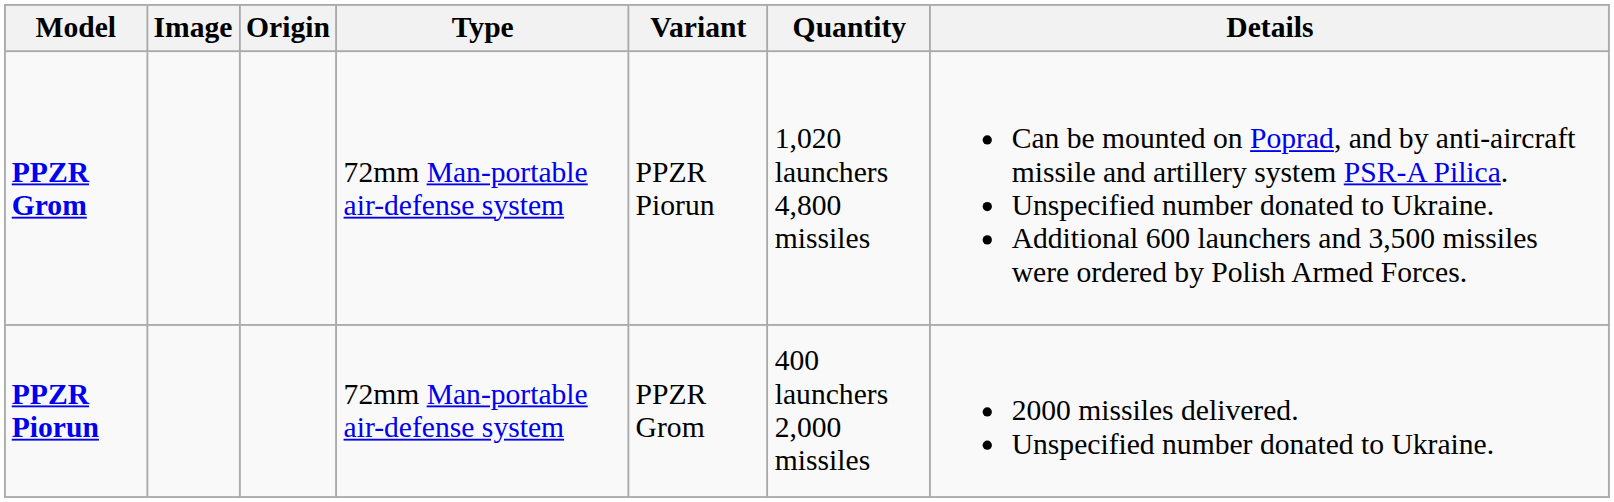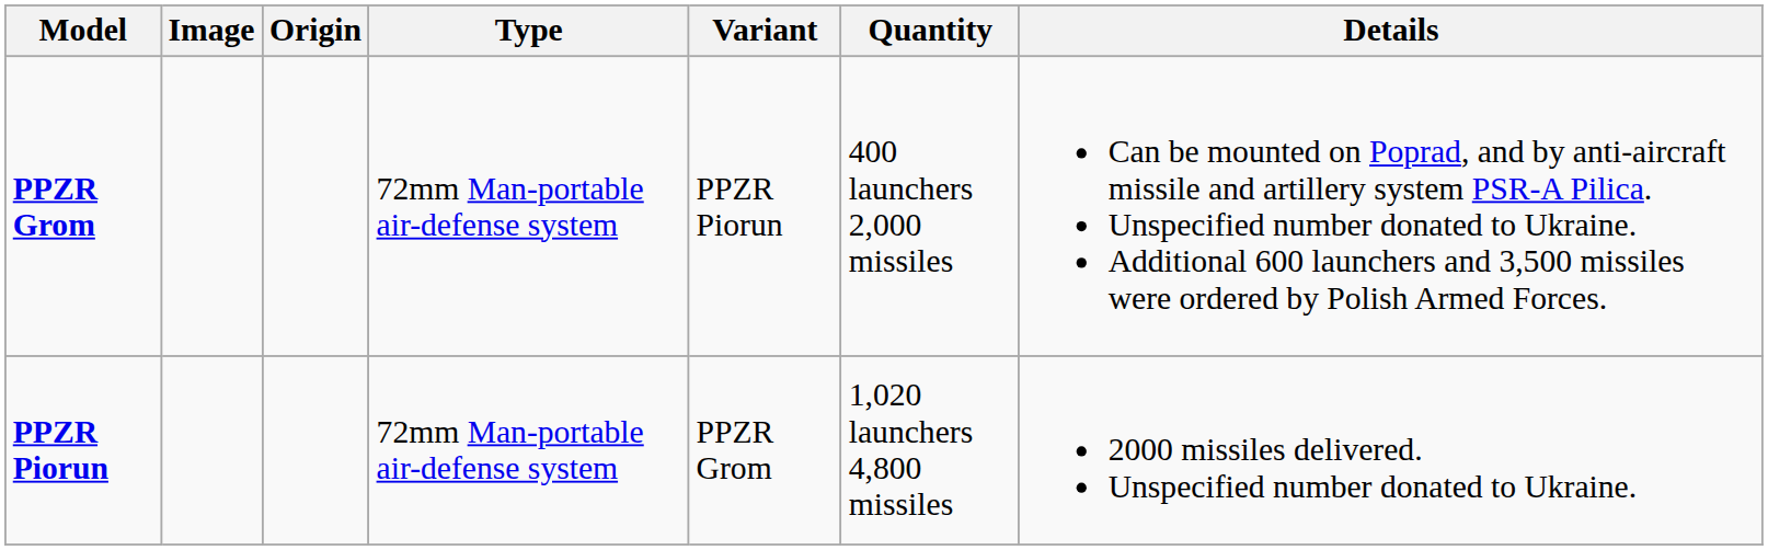row 2 | Quantity: 1,020 launchers 4,800 missiles -> 400 launchers 2,000 missiles
row 3 | Quantity: 400 launchers 2,000 missiles -> 1,020 launchers 4,800 missiles
